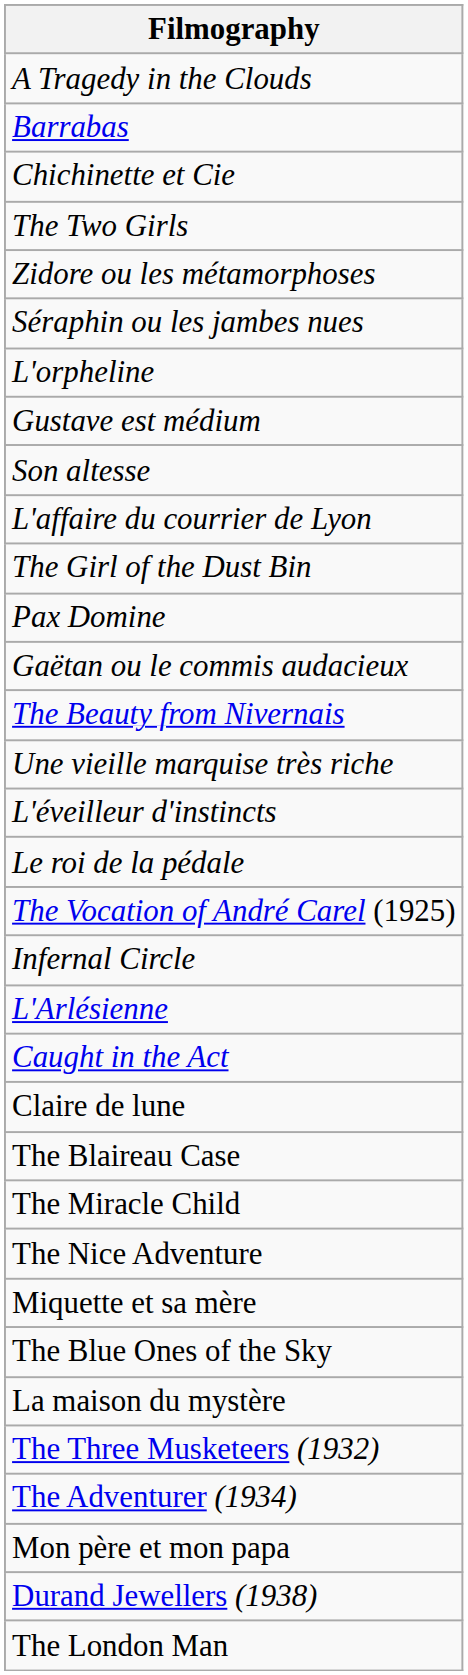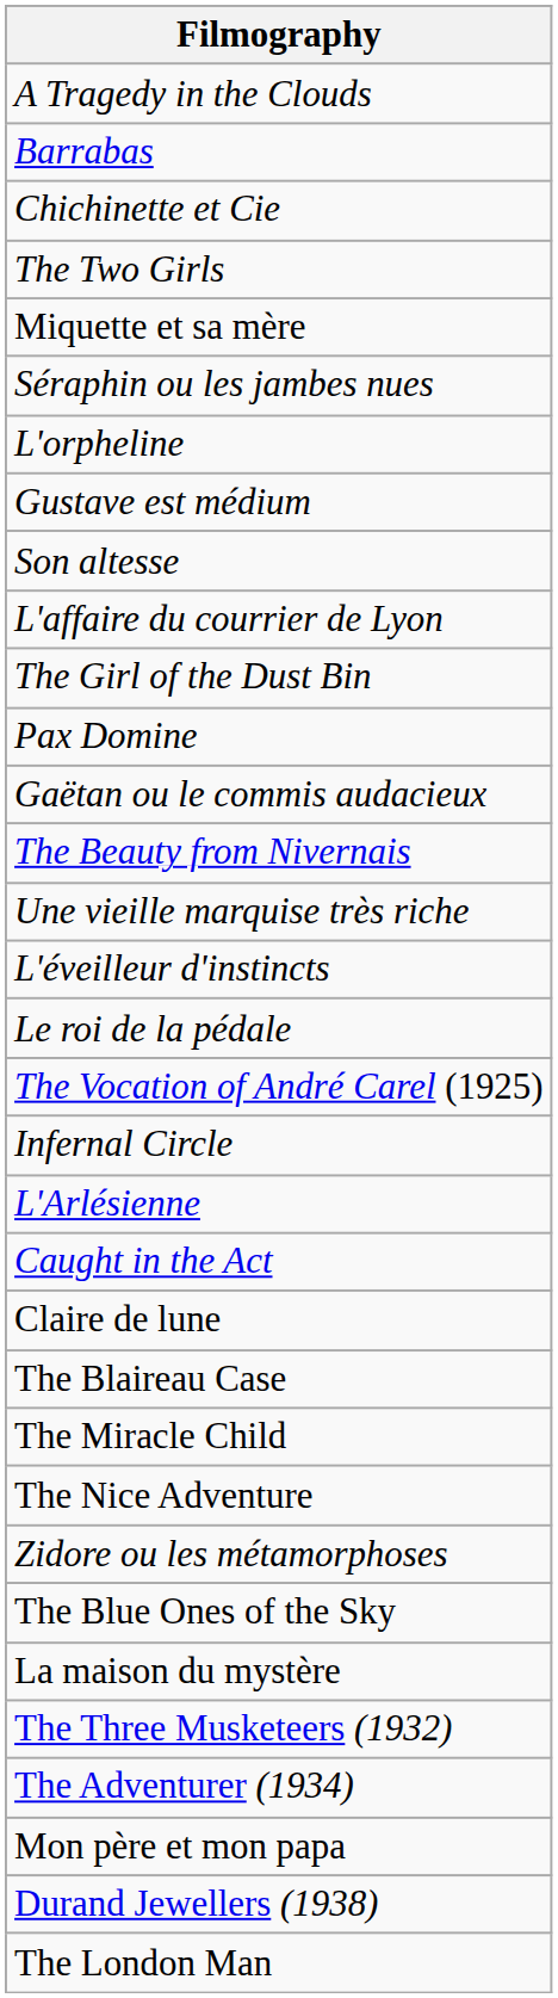row 6 | column 1: Zidore ou les métamorphoses -> Miquette et sa mère
row 27 | column 1: Miquette et sa mère -> Zidore ou les métamorphoses
